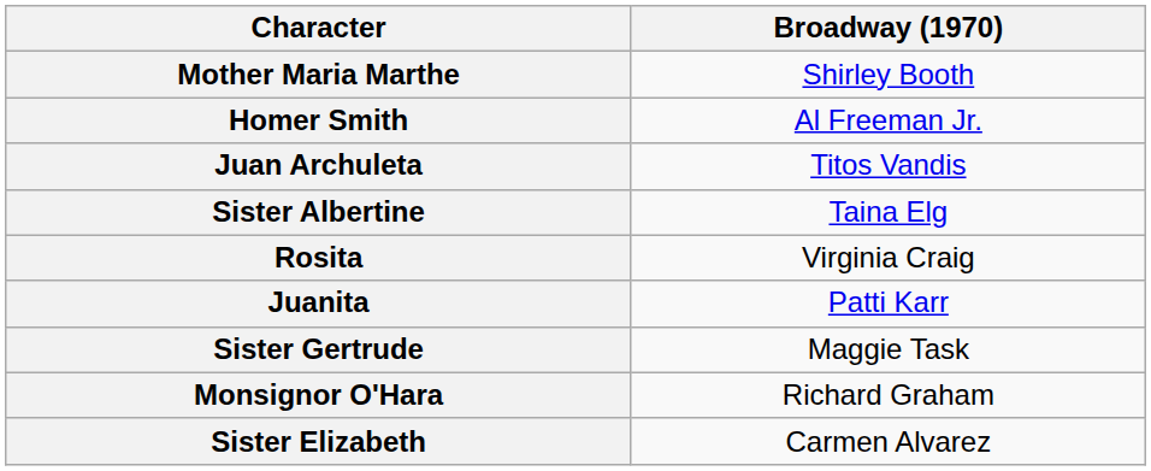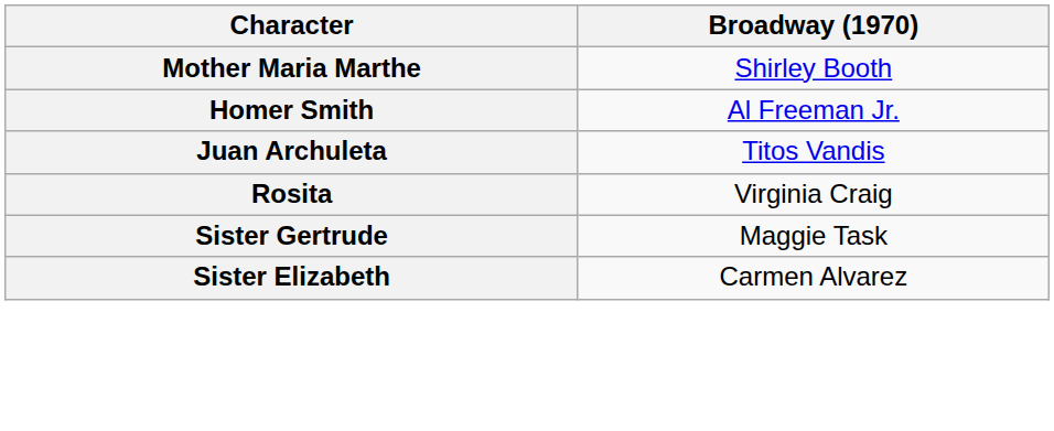- row: Sister Albertine | Taina Elg
- row: Juanita | Patti Karr
- row: Monsignor O'Hara | Richard Graham
